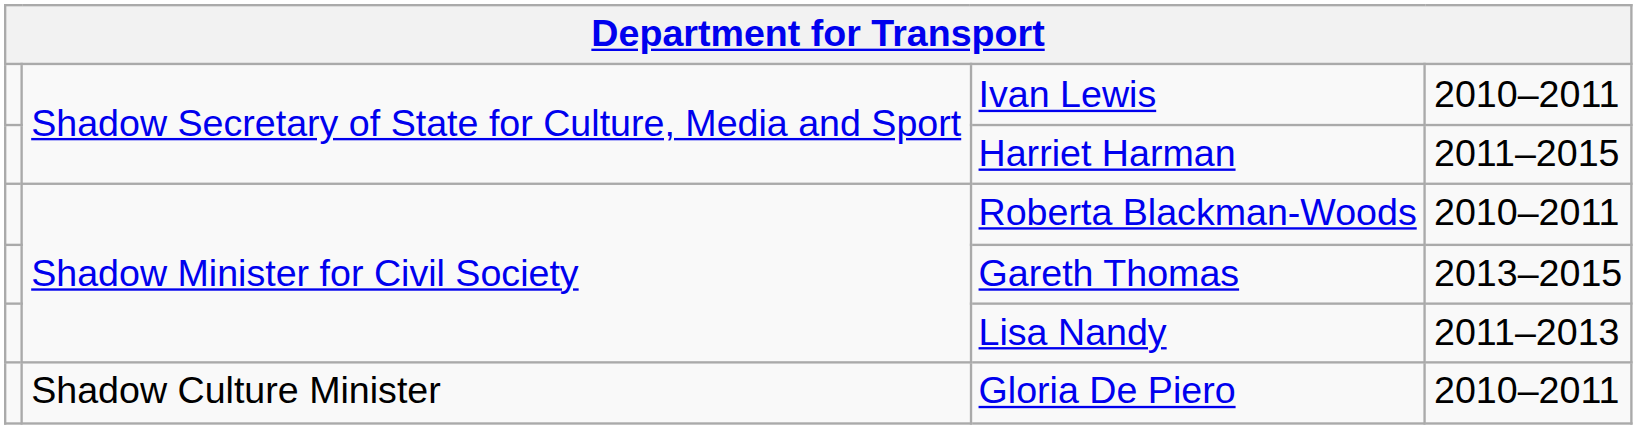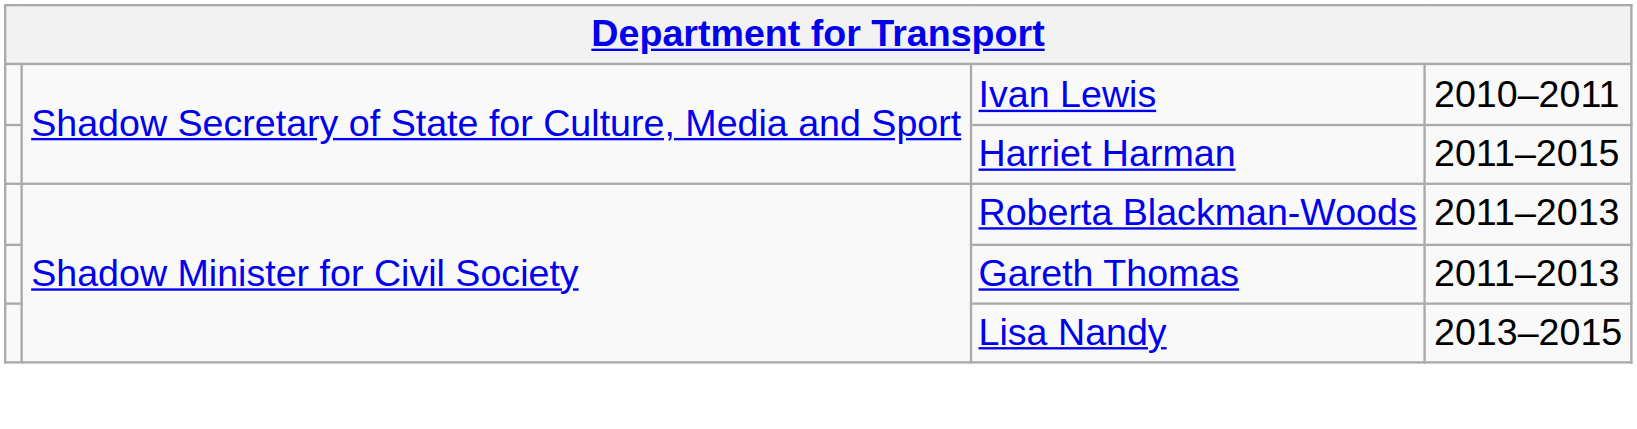Roberta Blackman-Woods | column 4: 2010–2011 -> 2011–2013
Gareth Thomas | column 4: 2013–2015 -> 2011–2013
Lisa Nandy | column 4: 2011–2013 -> 2013–2015
- row: Shadow Culture Minister | Gloria De Piero | 2010–2011
